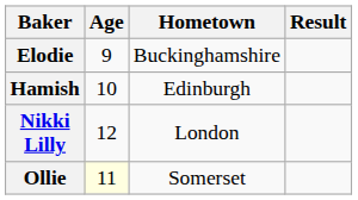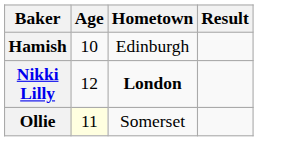- row: Elodie | 9 | Buckinghamshire
Nikki Lilly | Hometown: normal -> bold
